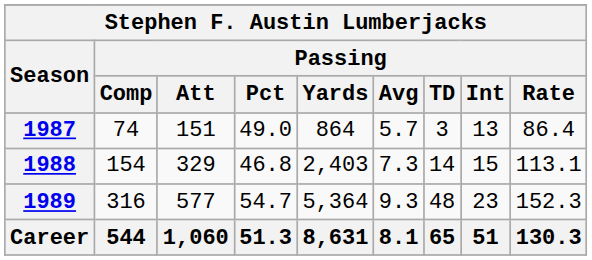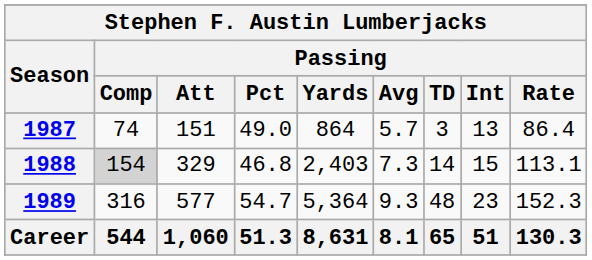1988 | Passing / Comp: no background -> lightgrey background
